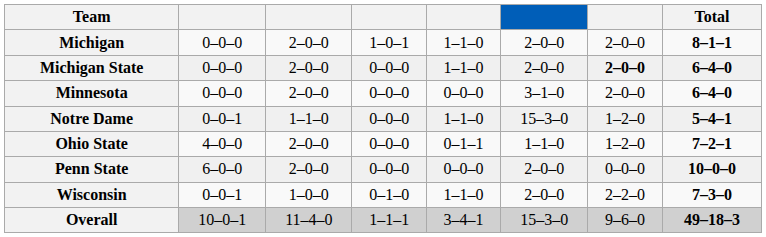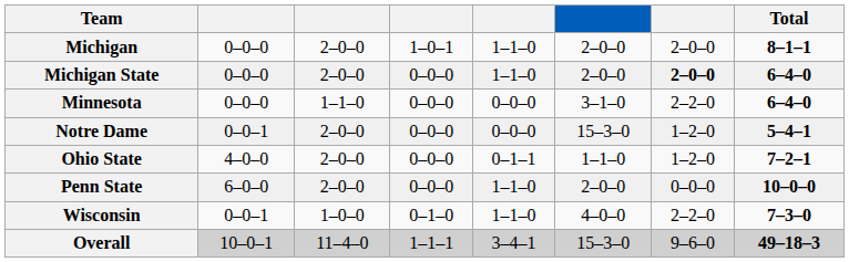Minnesota | column 3: 2–0–0 -> 1–1–0
Minnesota | column 7: 2–0–0 -> 2–2–0
Notre Dame | column 3: 1–1–0 -> 2–0–0
Notre Dame | column 5: 1–1–0 -> 0–0–0
Penn State | column 5: 0–0–0 -> 1–1–0
Wisconsin | column 6: 2–0–0 -> 4–0–0
